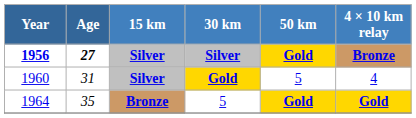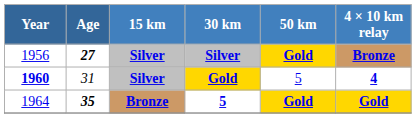row 2 | Year: bold -> normal
row 3 | Year: normal -> bold
row 3 | 4 × 10 km relay: normal -> bold
row 4 | Age: normal -> bold
row 4 | 30 km: normal -> bold
